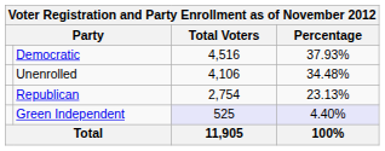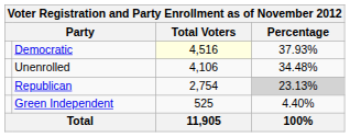Democratic | Total Voters: no background -> lightyellow background
Republican | Percentage: no background -> lightgrey background
Green Independent | Total Voters: lavender background -> no background
Green Independent | Percentage: lavender background -> no background
